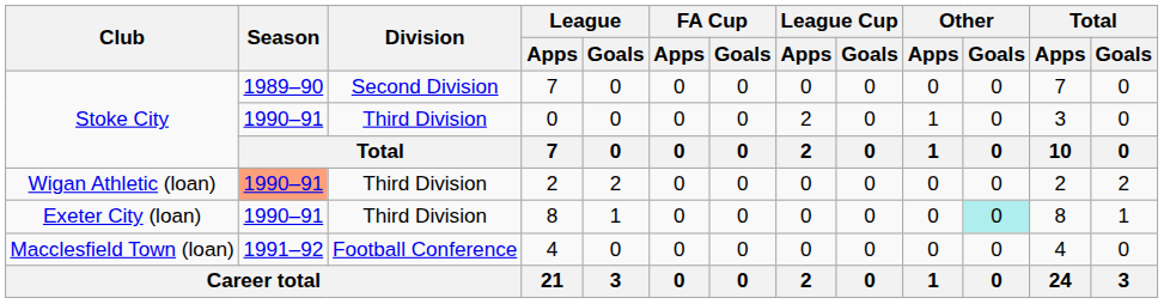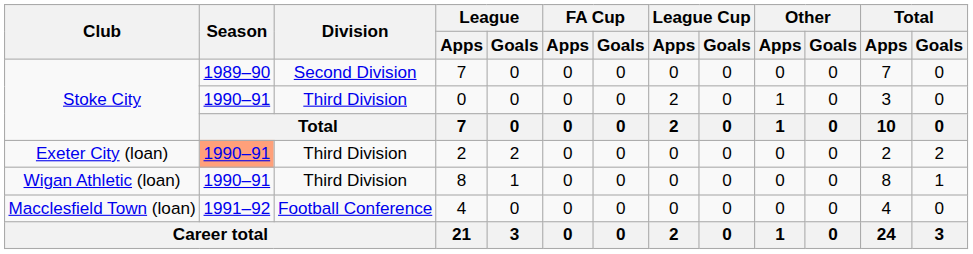row 6 | Club: Wigan Athletic (loan) -> Exeter City (loan)
row 7 | Club: Exeter City (loan) -> Wigan Athletic (loan)
row 7 | Other / Goals: paleturquoise background -> no background
